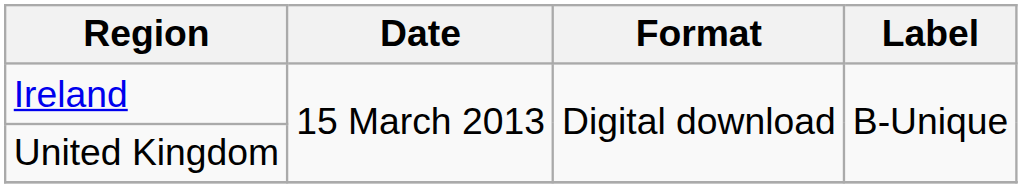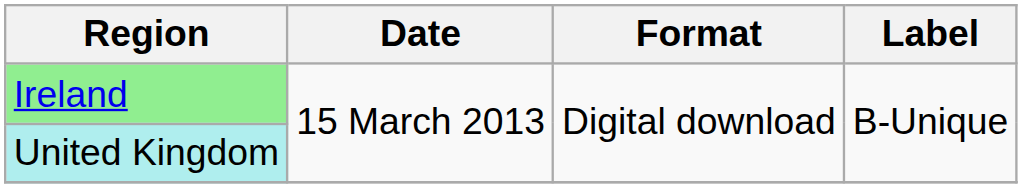Ireland | Region: no background -> lightgreen background
United Kingdom | Region: no background -> paleturquoise background
